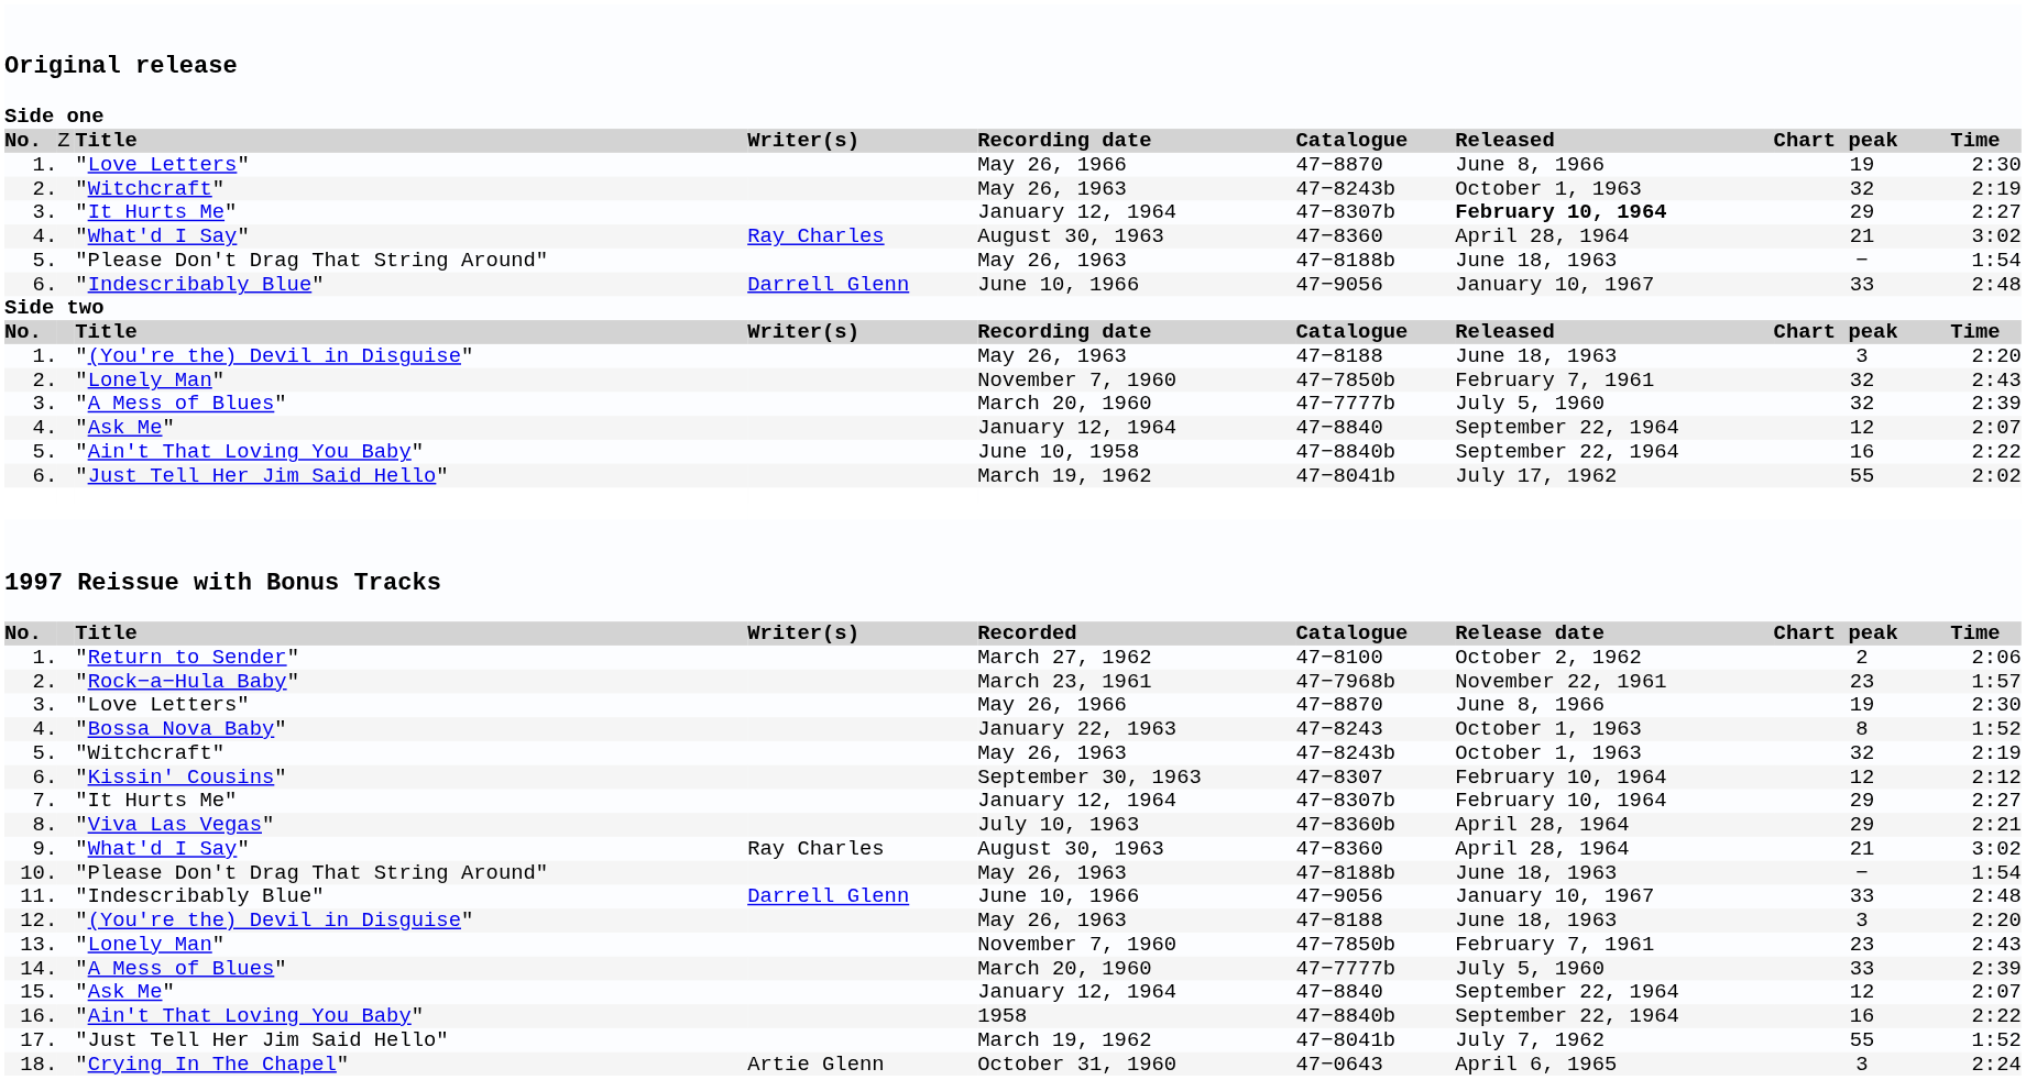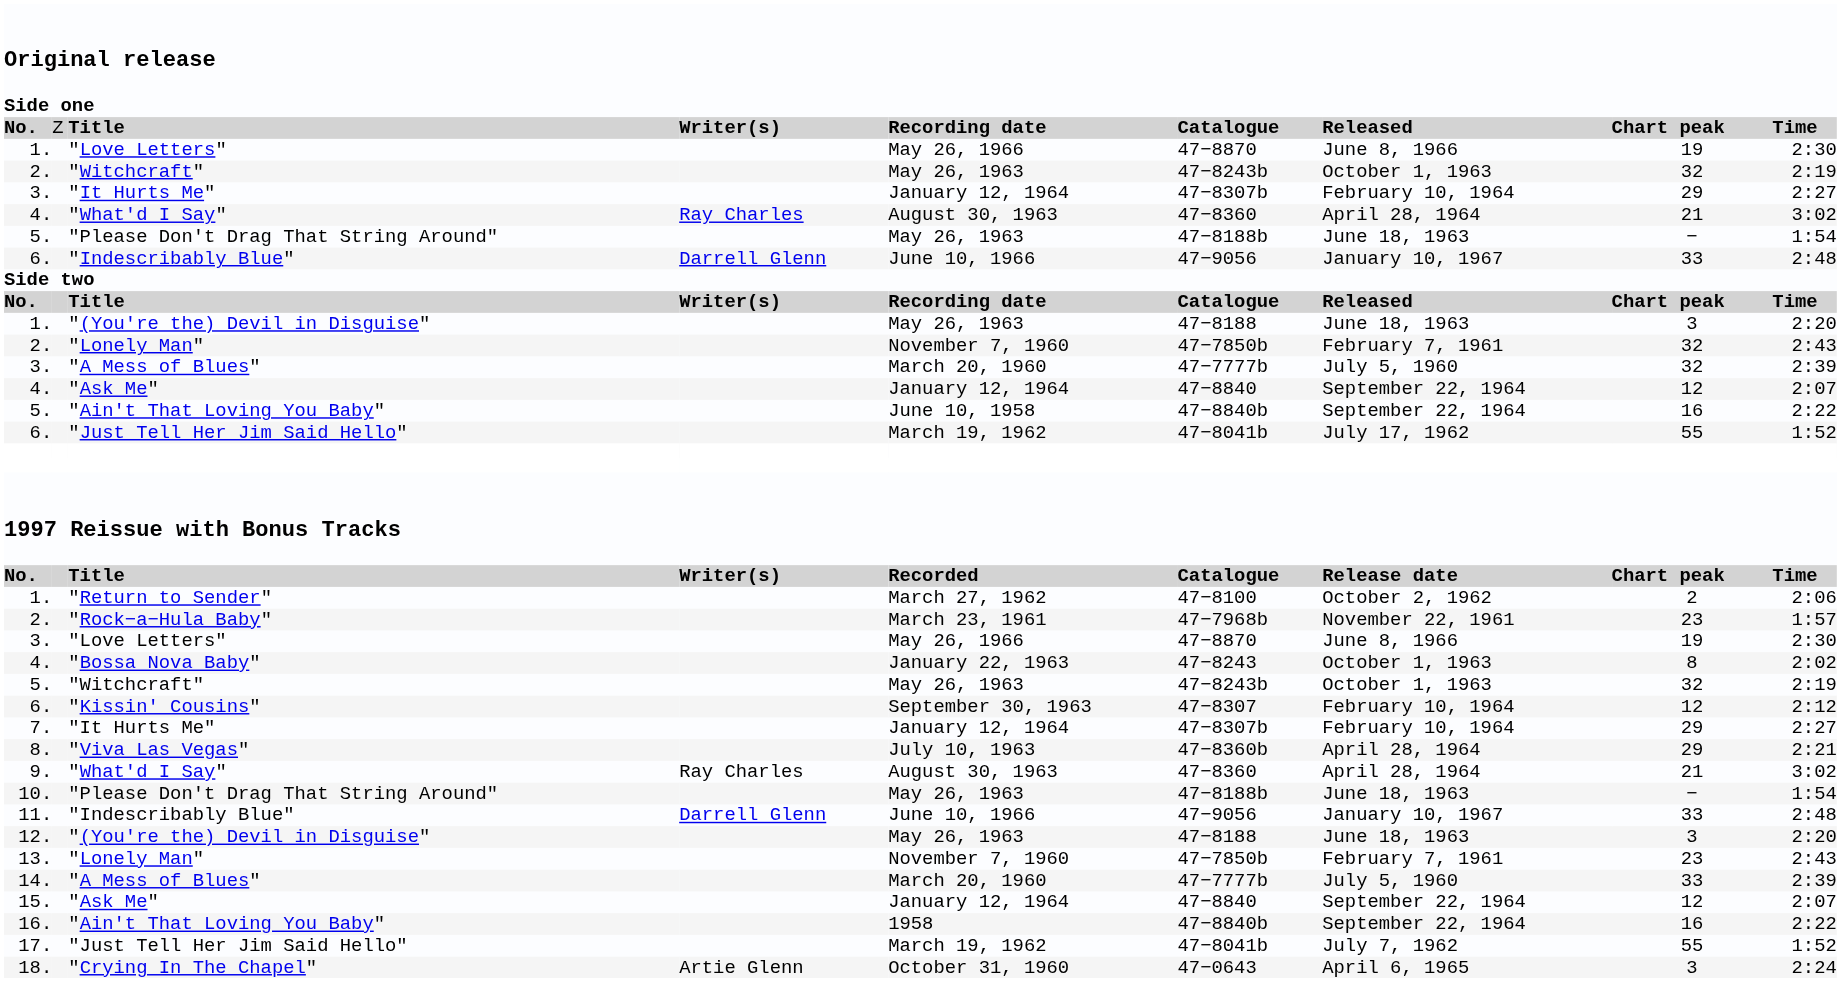3. / "It Hurts Me" | column 7: bold -> normal
6. / "Just Tell Her Jim Said Hello" | column 9: 2:02 -> 1:52
4. / "Bossa Nova Baby" | column 9: 1:52 -> 2:02
